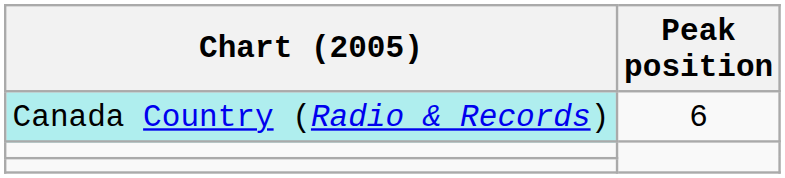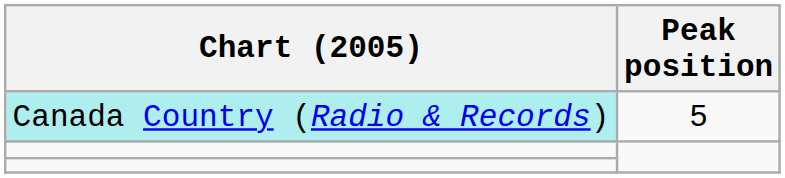row 2 | Peak position: 6 -> 5
